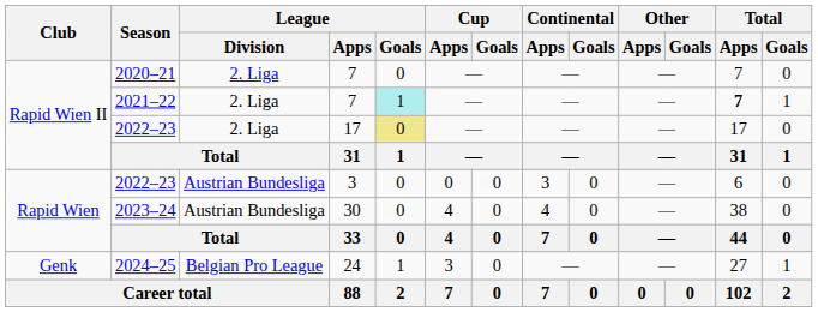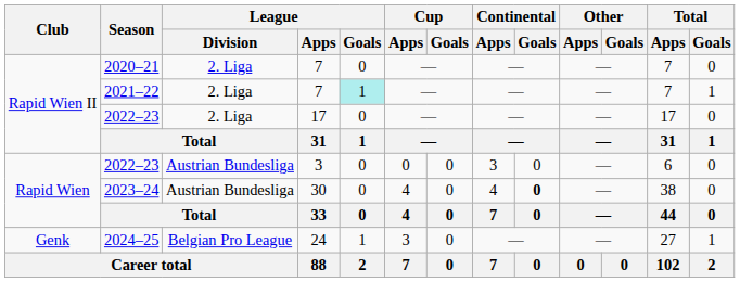2021–22 | Total / Apps: bold -> normal
2022–23 / 17 | League / Goals: khaki background -> no background
2023–24 | Continental / Goals: normal -> bold
